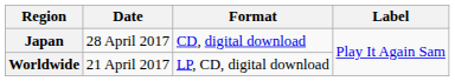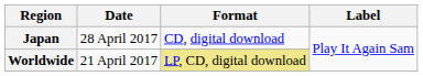Worldwide | Format: no background -> khaki background
